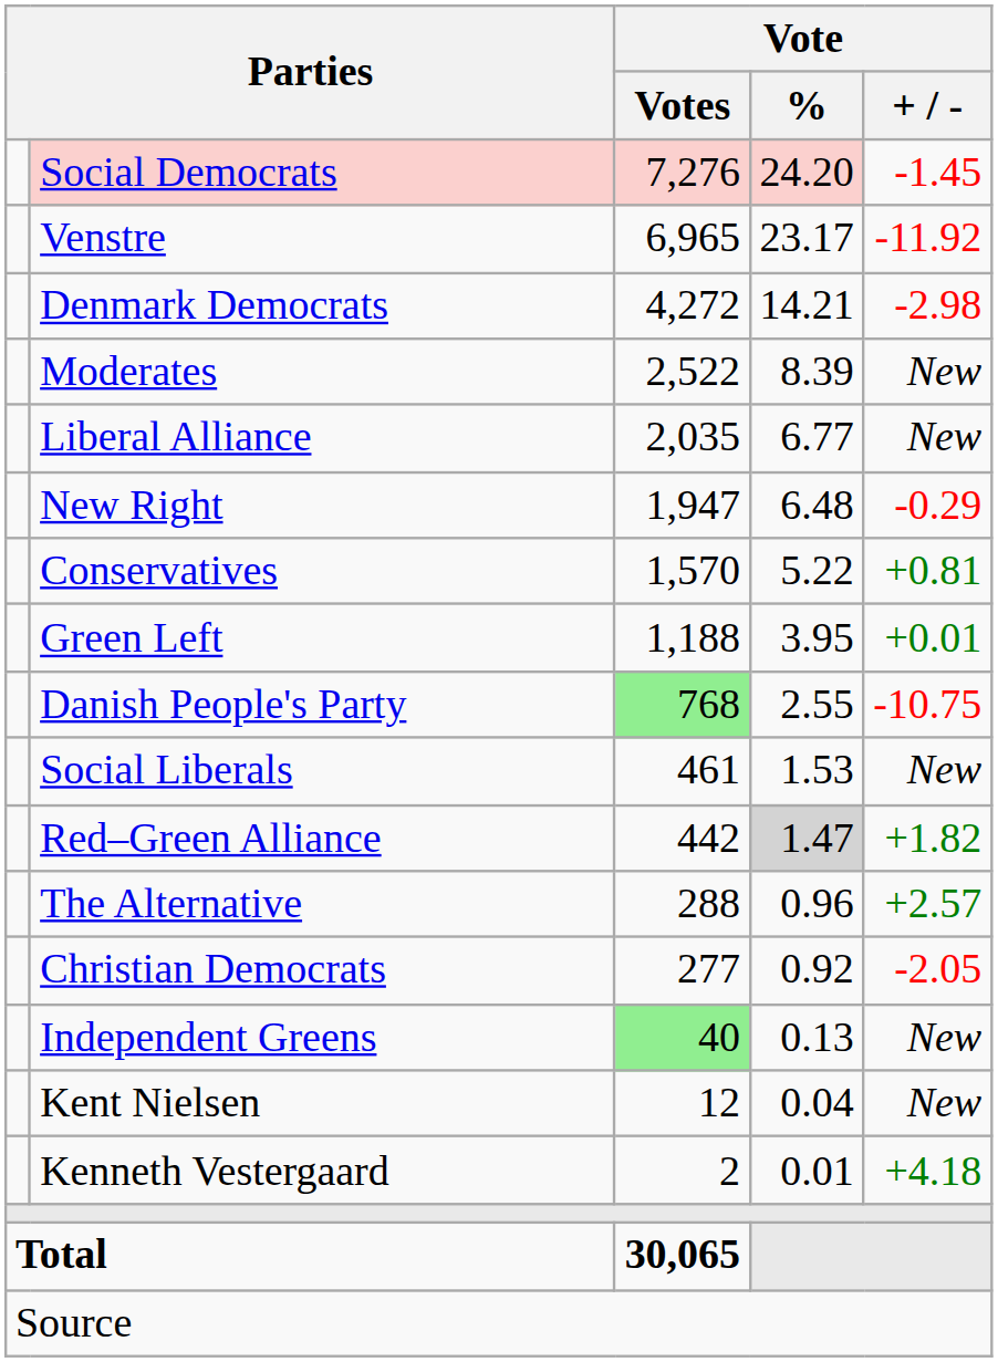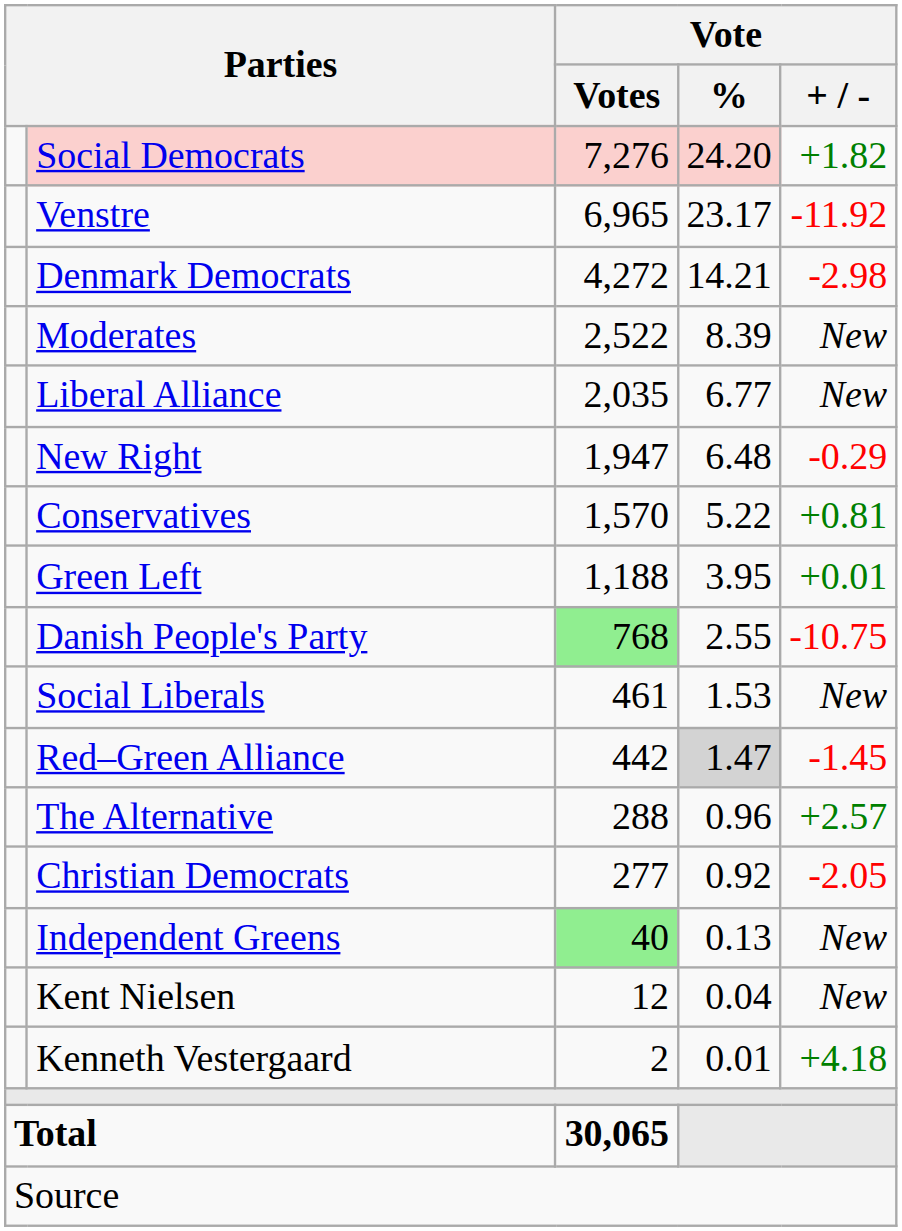Social Democrats | Vote / + / -: -1.45 -> +1.82
Red–Green Alliance | Vote / + / -: +1.82 -> -1.45
